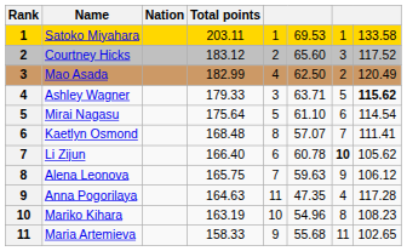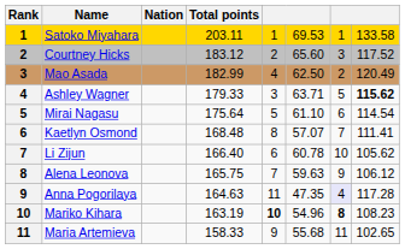Li Zijun | column 7: bold -> normal
Anna Pogorilaya | column 7: no background -> lavender background
Mariko Kihara | column 5: normal -> bold
Mariko Kihara | column 7: normal -> bold
